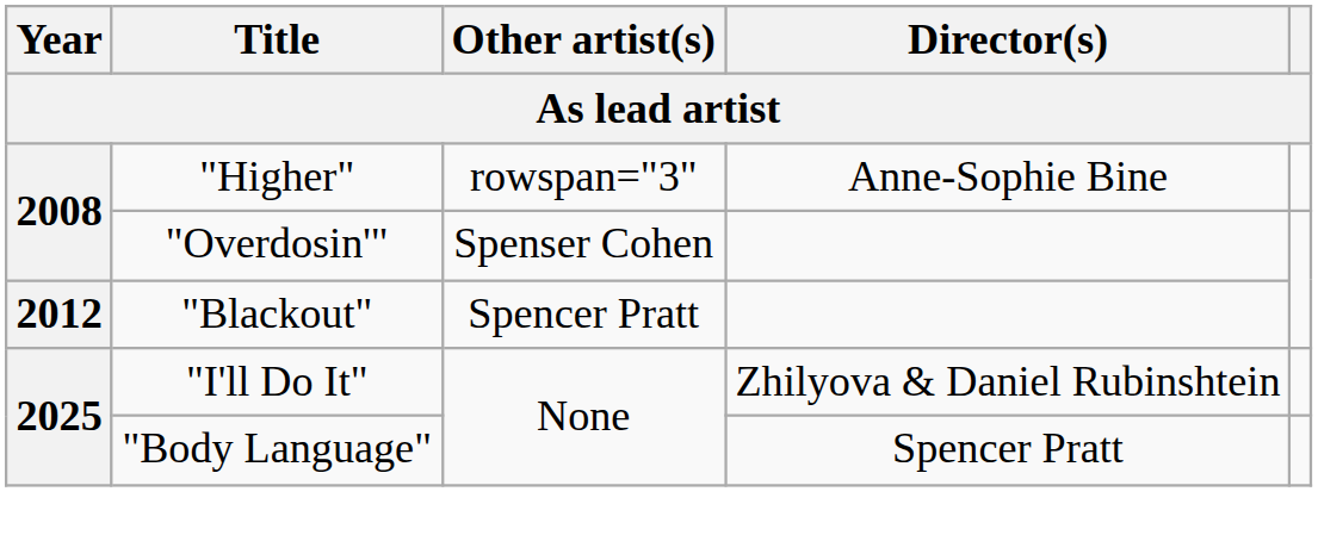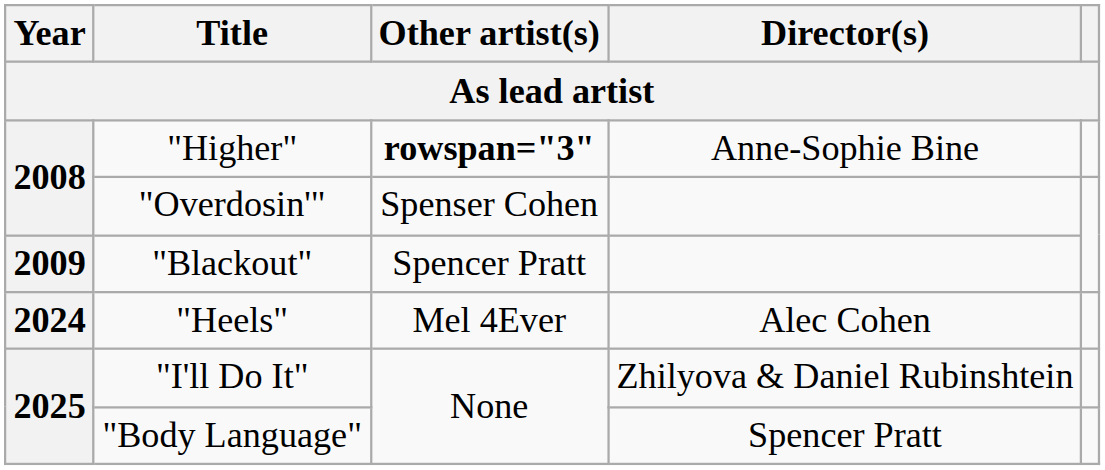"Higher" | Other artist(s): normal -> bold
"Blackout" | Year: 2012 -> 2009
+ row: 2024 | "Heels" | Mel 4Ever | Alec Cohen
